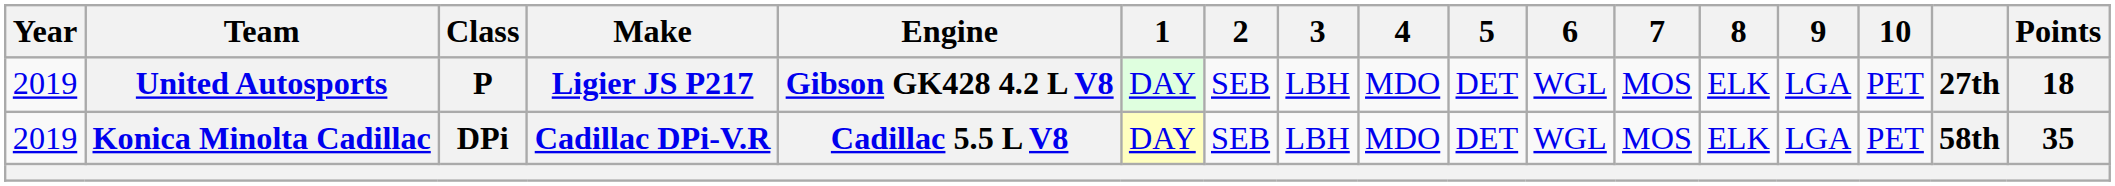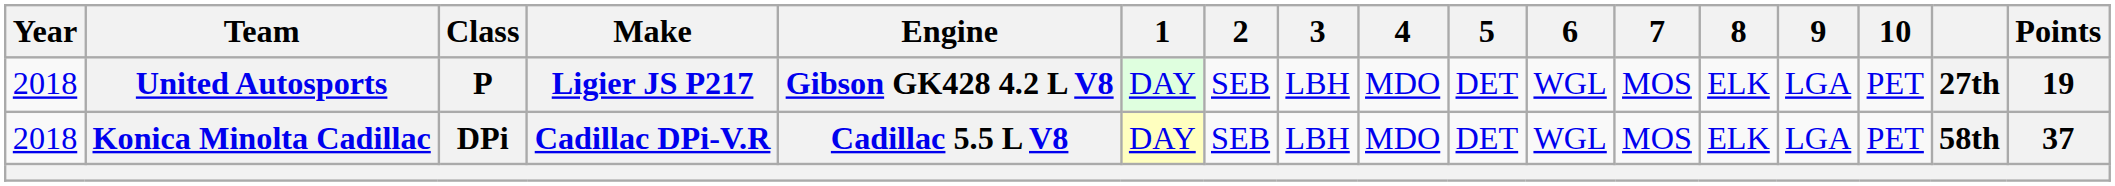United Autosports | Year: 2019 -> 2018
United Autosports | Points: 18 -> 19
Konica Minolta Cadillac | Year: 2019 -> 2018
Konica Minolta Cadillac | Points: 35 -> 37
